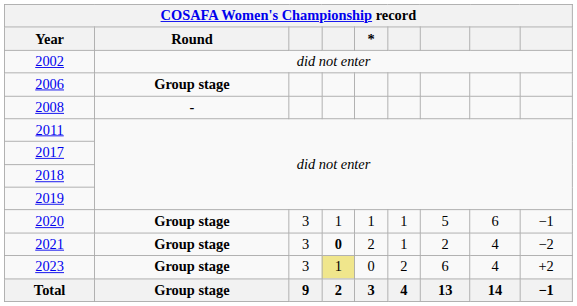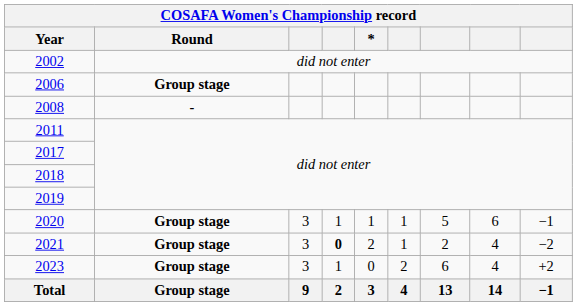2023 | column 4: khaki background -> no background
